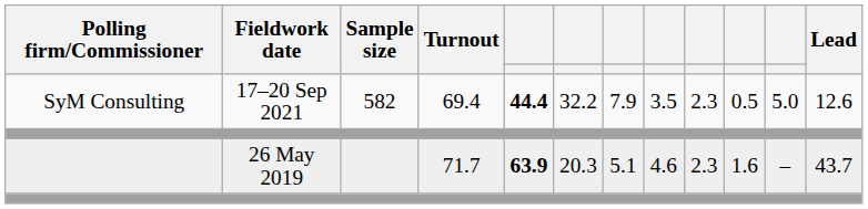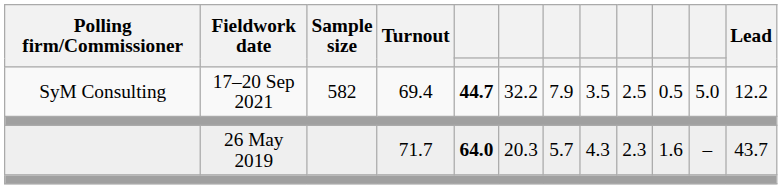17–20 Sep 2021 | column 5: 44.4 -> 44.7
17–20 Sep 2021 | column 9: 2.3 -> 2.5
17–20 Sep 2021 | Lead: 12.6 -> 12.2
26 May 2019 | column 5: 63.9 -> 64.0
26 May 2019 | column 7: 5.1 -> 5.7
26 May 2019 | column 8: 4.6 -> 4.3
